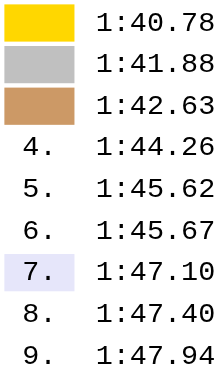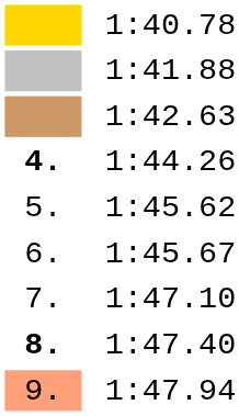1:44.26 | column 1: normal -> bold
1:47.10 | column 1: lavender background -> no background
1:47.40 | column 1: normal -> bold
1:47.94 | column 1: no background -> lightsalmon background
